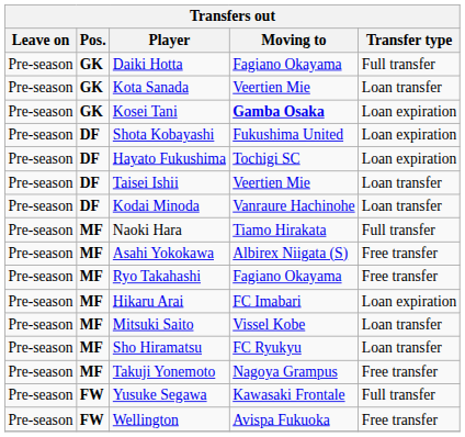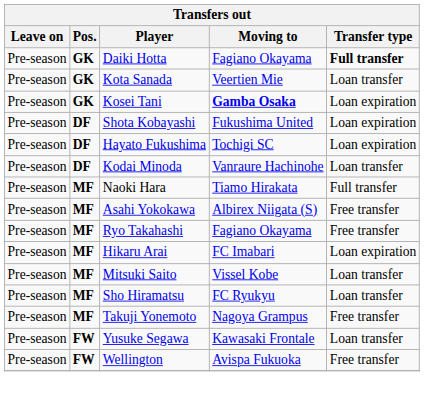Daiki Hotta | Transfer type: normal -> bold
- row: Pre-season | DF | Taisei Ishii | Veertien Mie | Loan transfer
Yusuke Segawa | Transfer type: Full transfer -> Loan transfer
